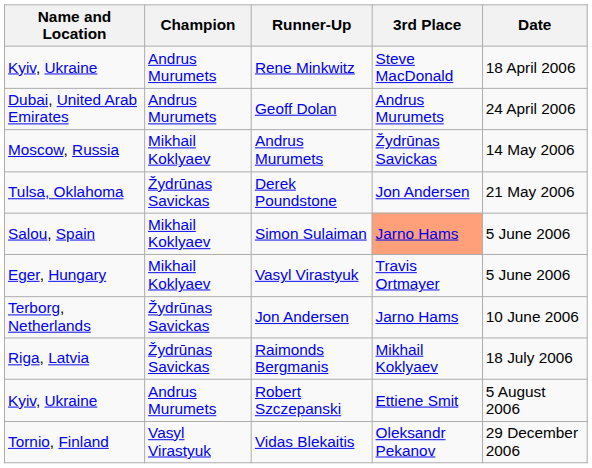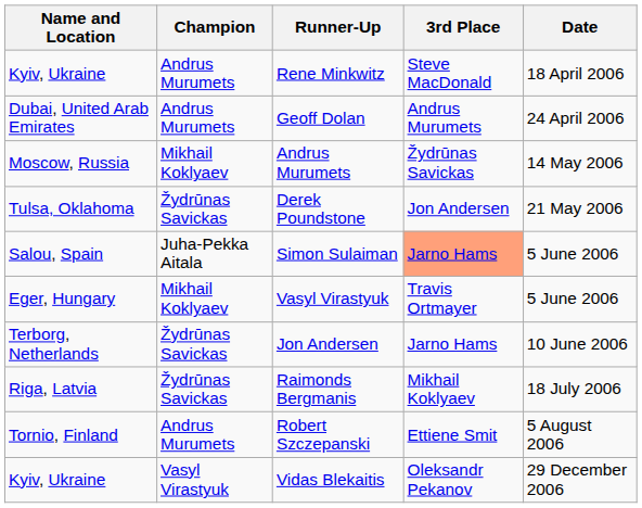Simon Sulaiman | Champion: Mikhail Koklyaev -> Juha-Pekka Aitala
Robert Szczepanski | Name and Location: Kyiv, Ukraine -> Tornio, Finland
Vidas Blekaitis | Name and Location: Tornio, Finland -> Kyiv, Ukraine
